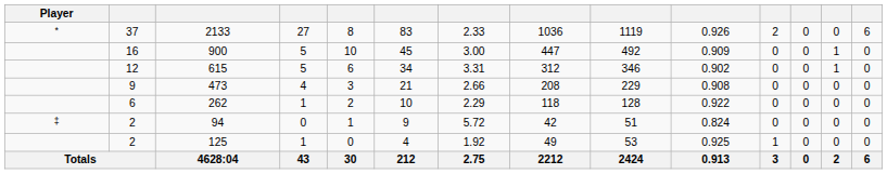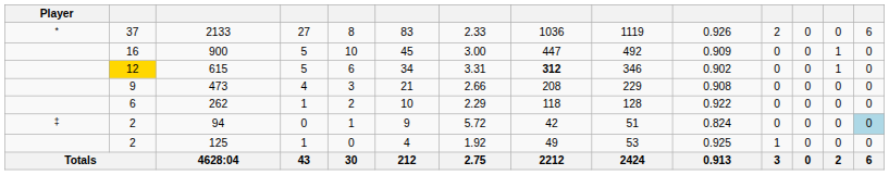615 | column 2: no background -> gold background
615 | column 8: normal -> bold
94 | column 14: no background -> lightblue background
